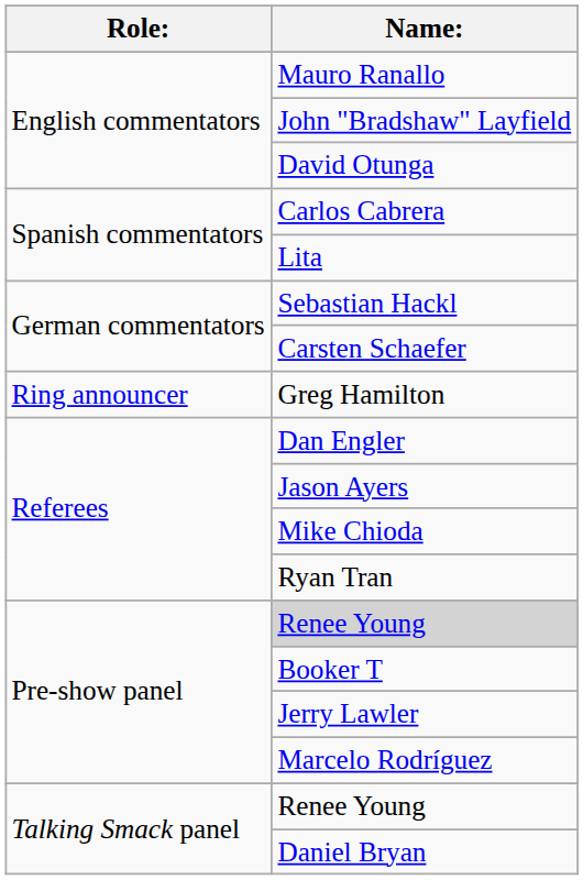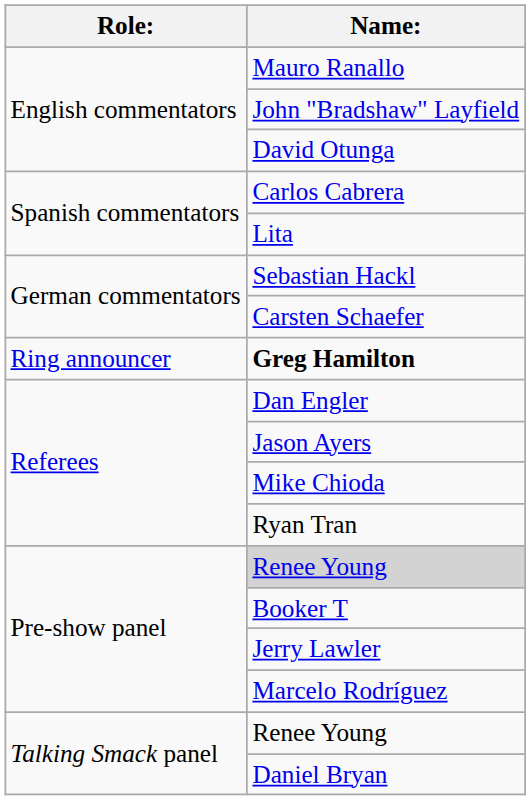row 9 | Name:: normal -> bold
